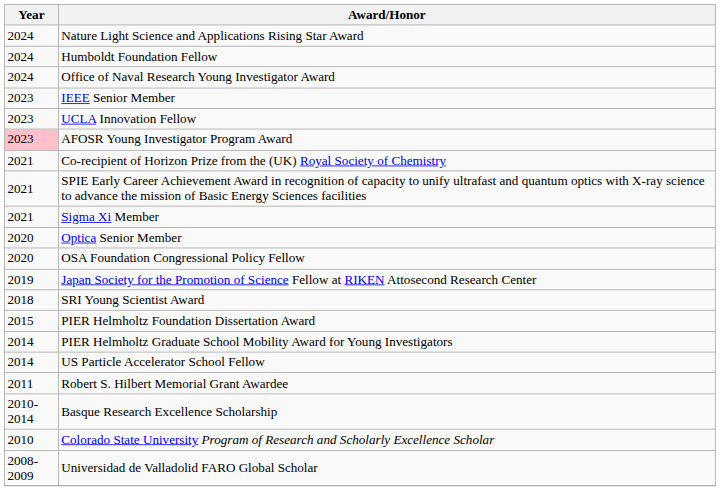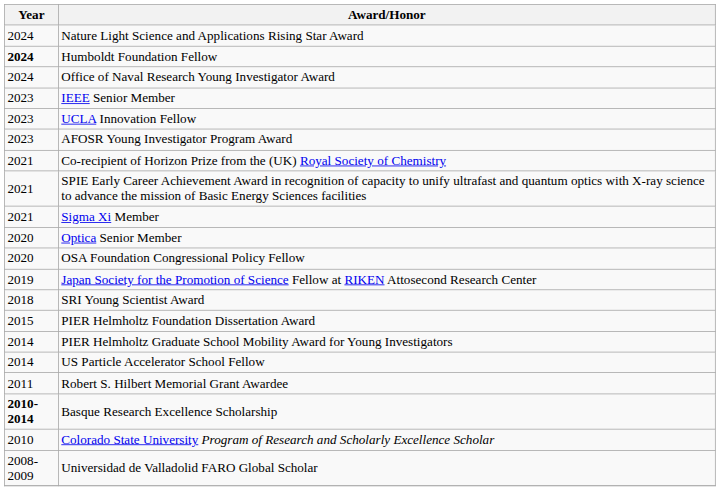Humboldt Foundation Fellow | Year: normal -> bold
AFOSR Young Investigator Program Award | Year: pink background -> no background
Basque Research Excellence Scholarship | Year: normal -> bold
